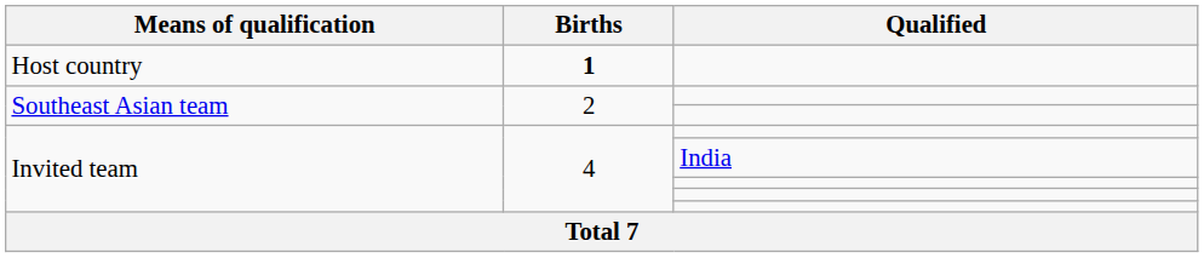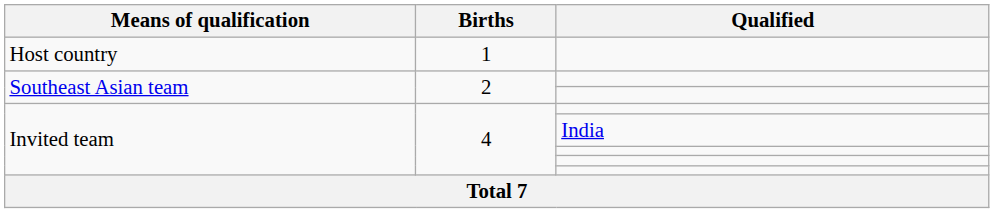Host country | Births: bold -> normal
